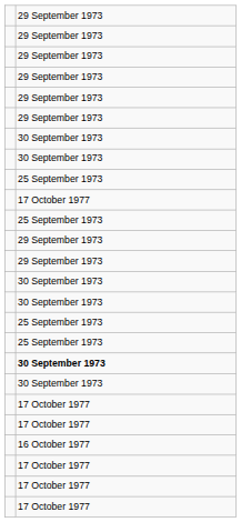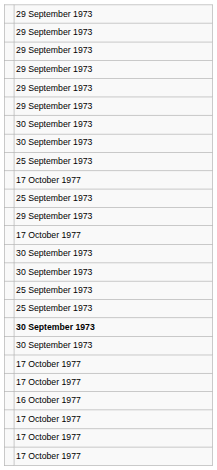row 13 | column 2: 29 September 1973 -> 17 October 1977
